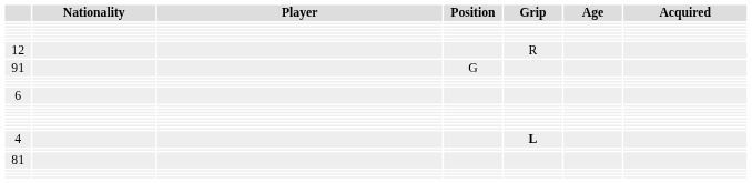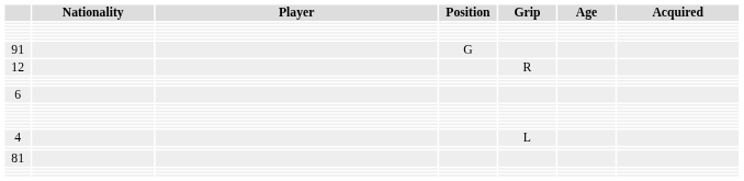rows swapped: 91 <-> 12
4 | Grip: bold -> normal
